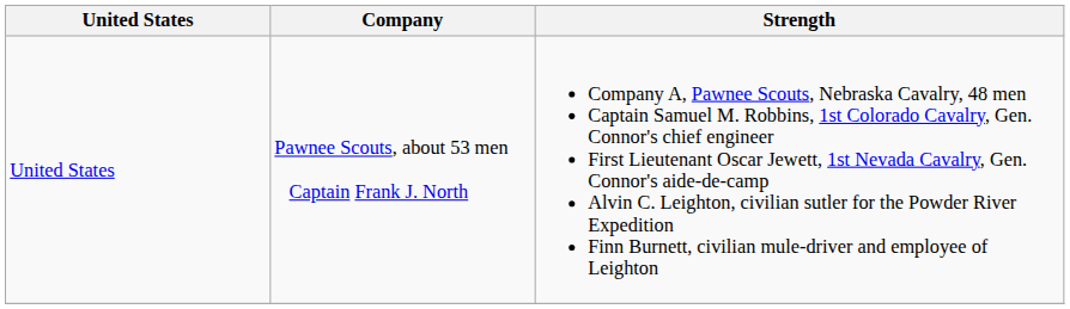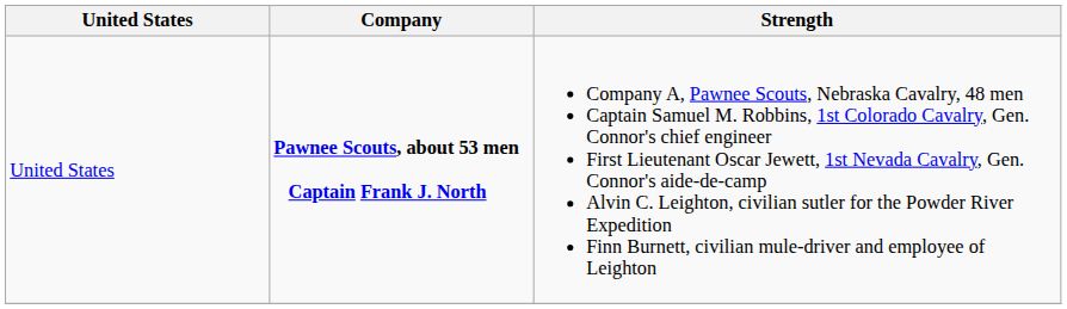row 2 | Company: normal -> bold
